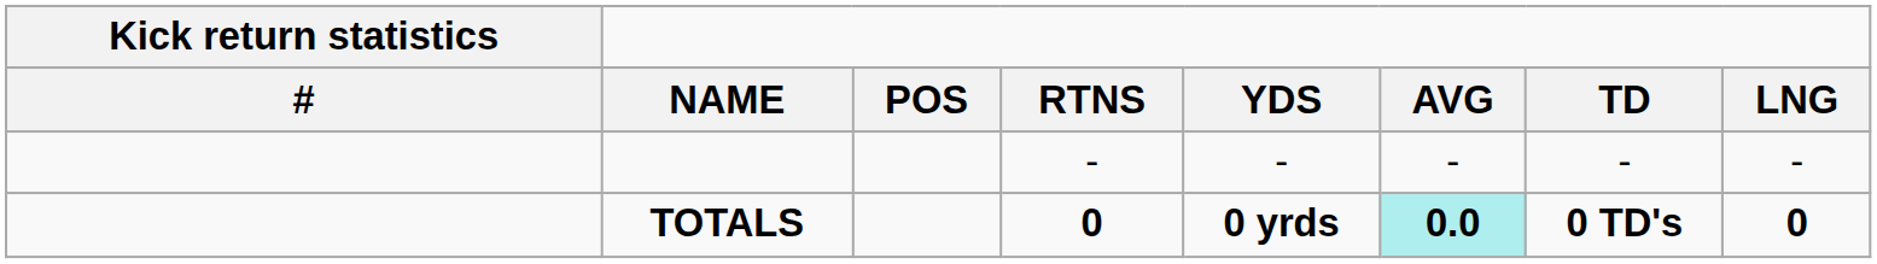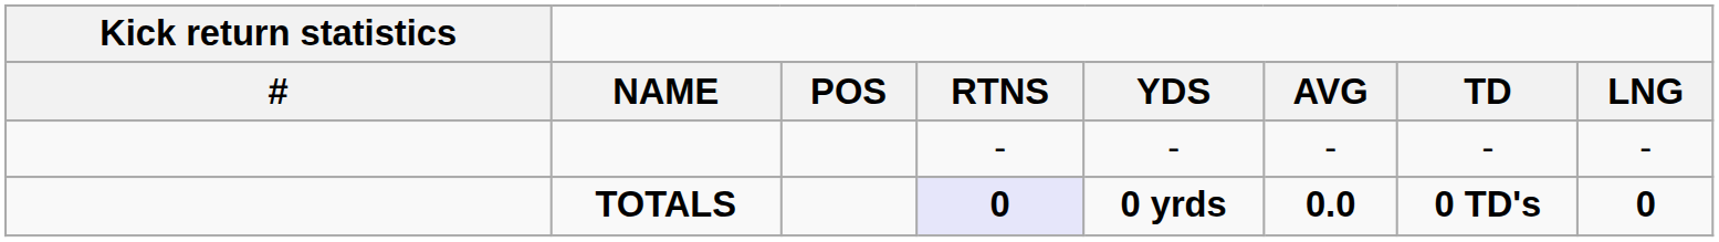row 4 | RTNS: no background -> lavender background
row 4 | AVG: paleturquoise background -> no background
